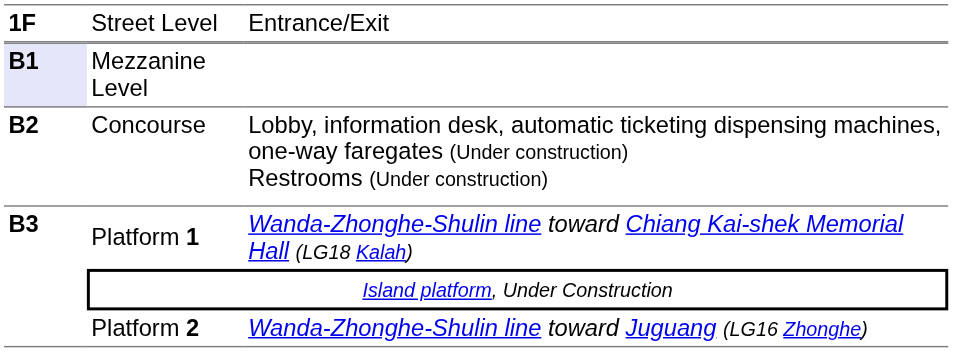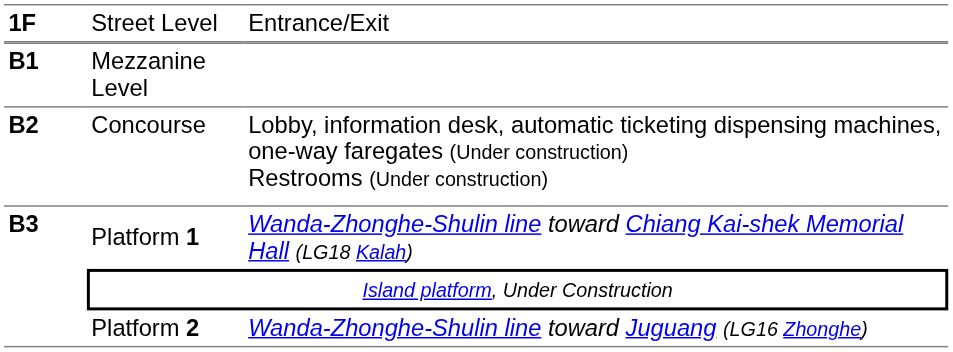Mezzanine Level | column 1: lavender background -> no background
